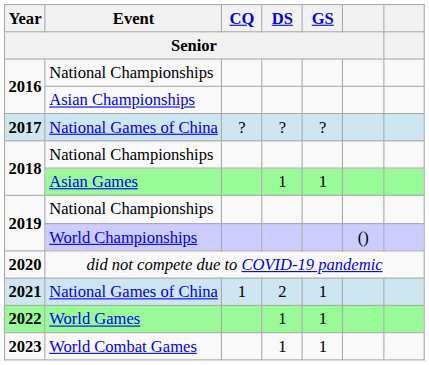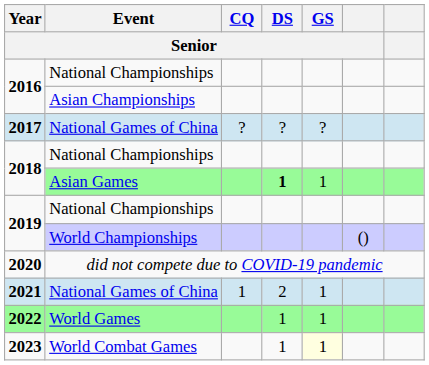2018 / Asian Games | DS / Senior: normal -> bold
2023 | GS / Senior: no background -> lightyellow background
